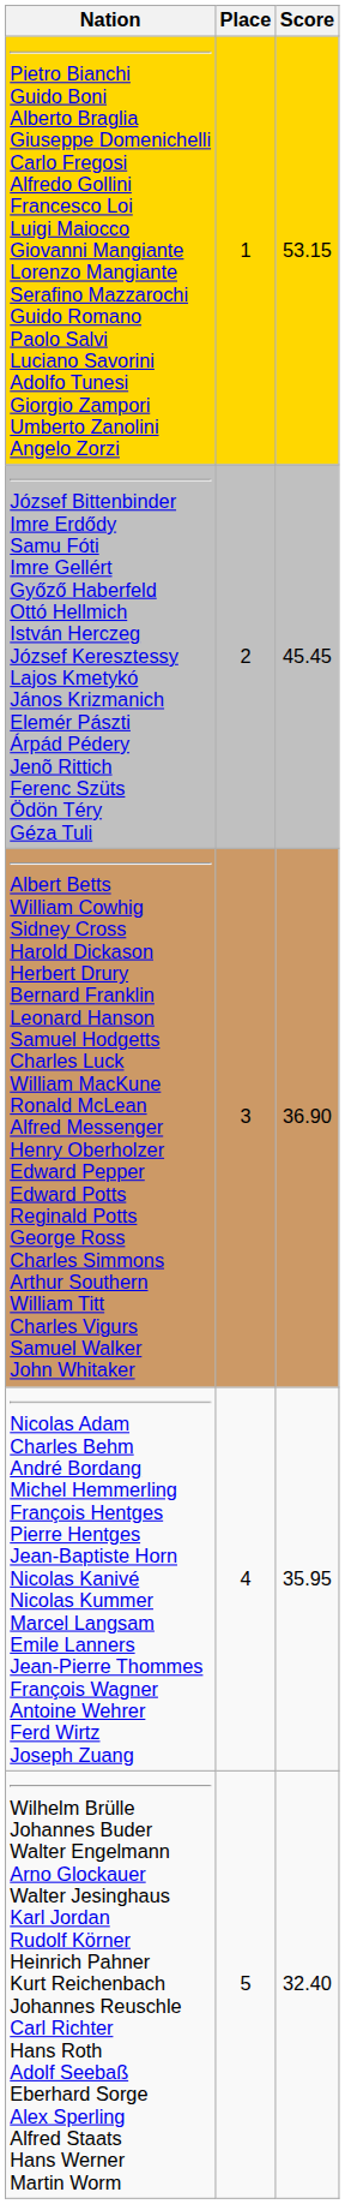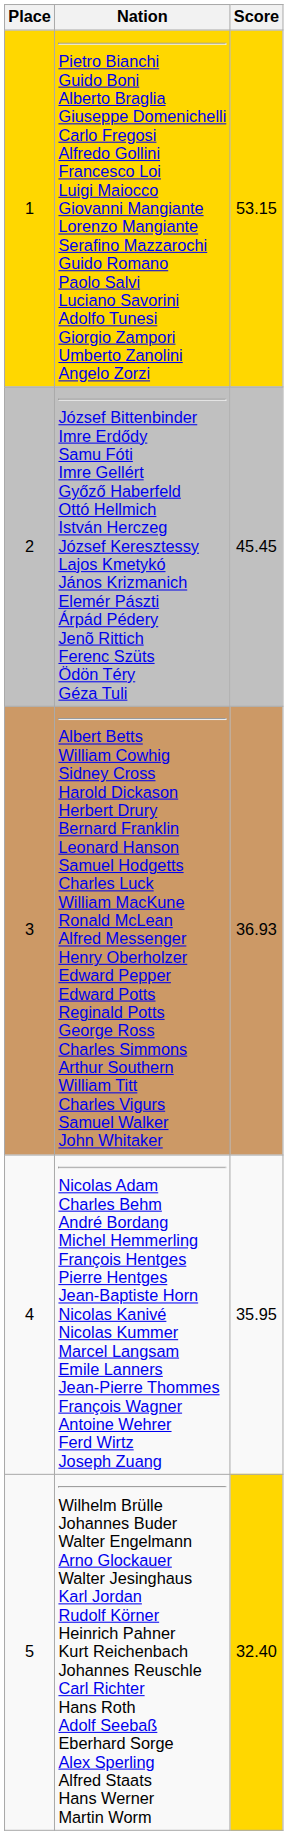columns swapped: Place <-> Nation
row 4 | Score: 36.90 -> 36.93
row 6 | Score: no background -> gold background
